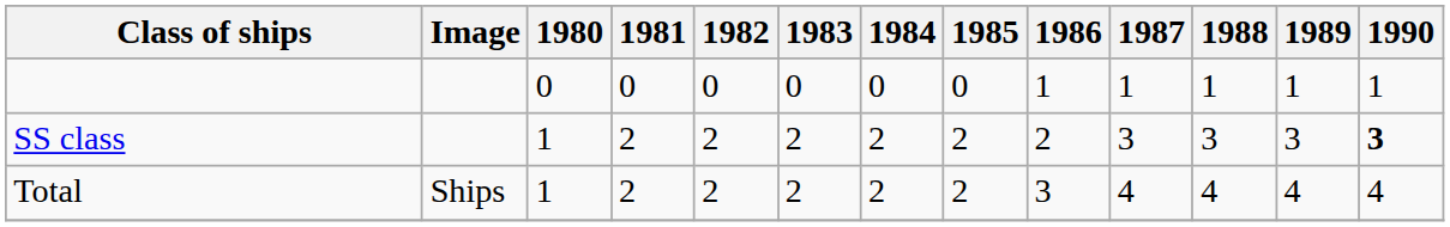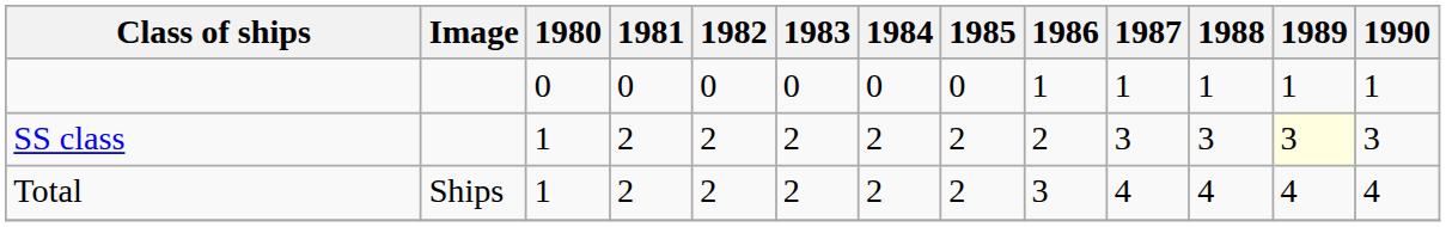SS class | 1989: no background -> lightyellow background
SS class | 1990: bold -> normal
